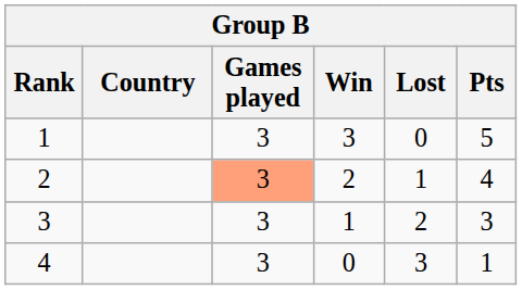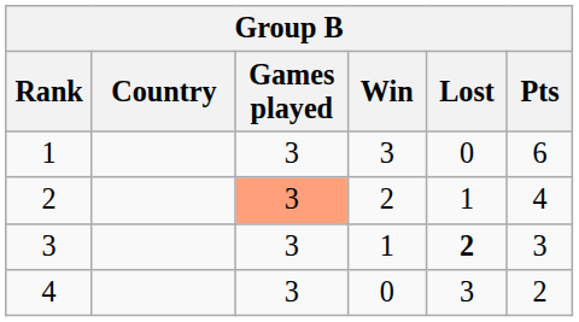row 3 | Pts: 5 -> 6
row 5 | Lost: normal -> bold
row 6 | Pts: 1 -> 2
